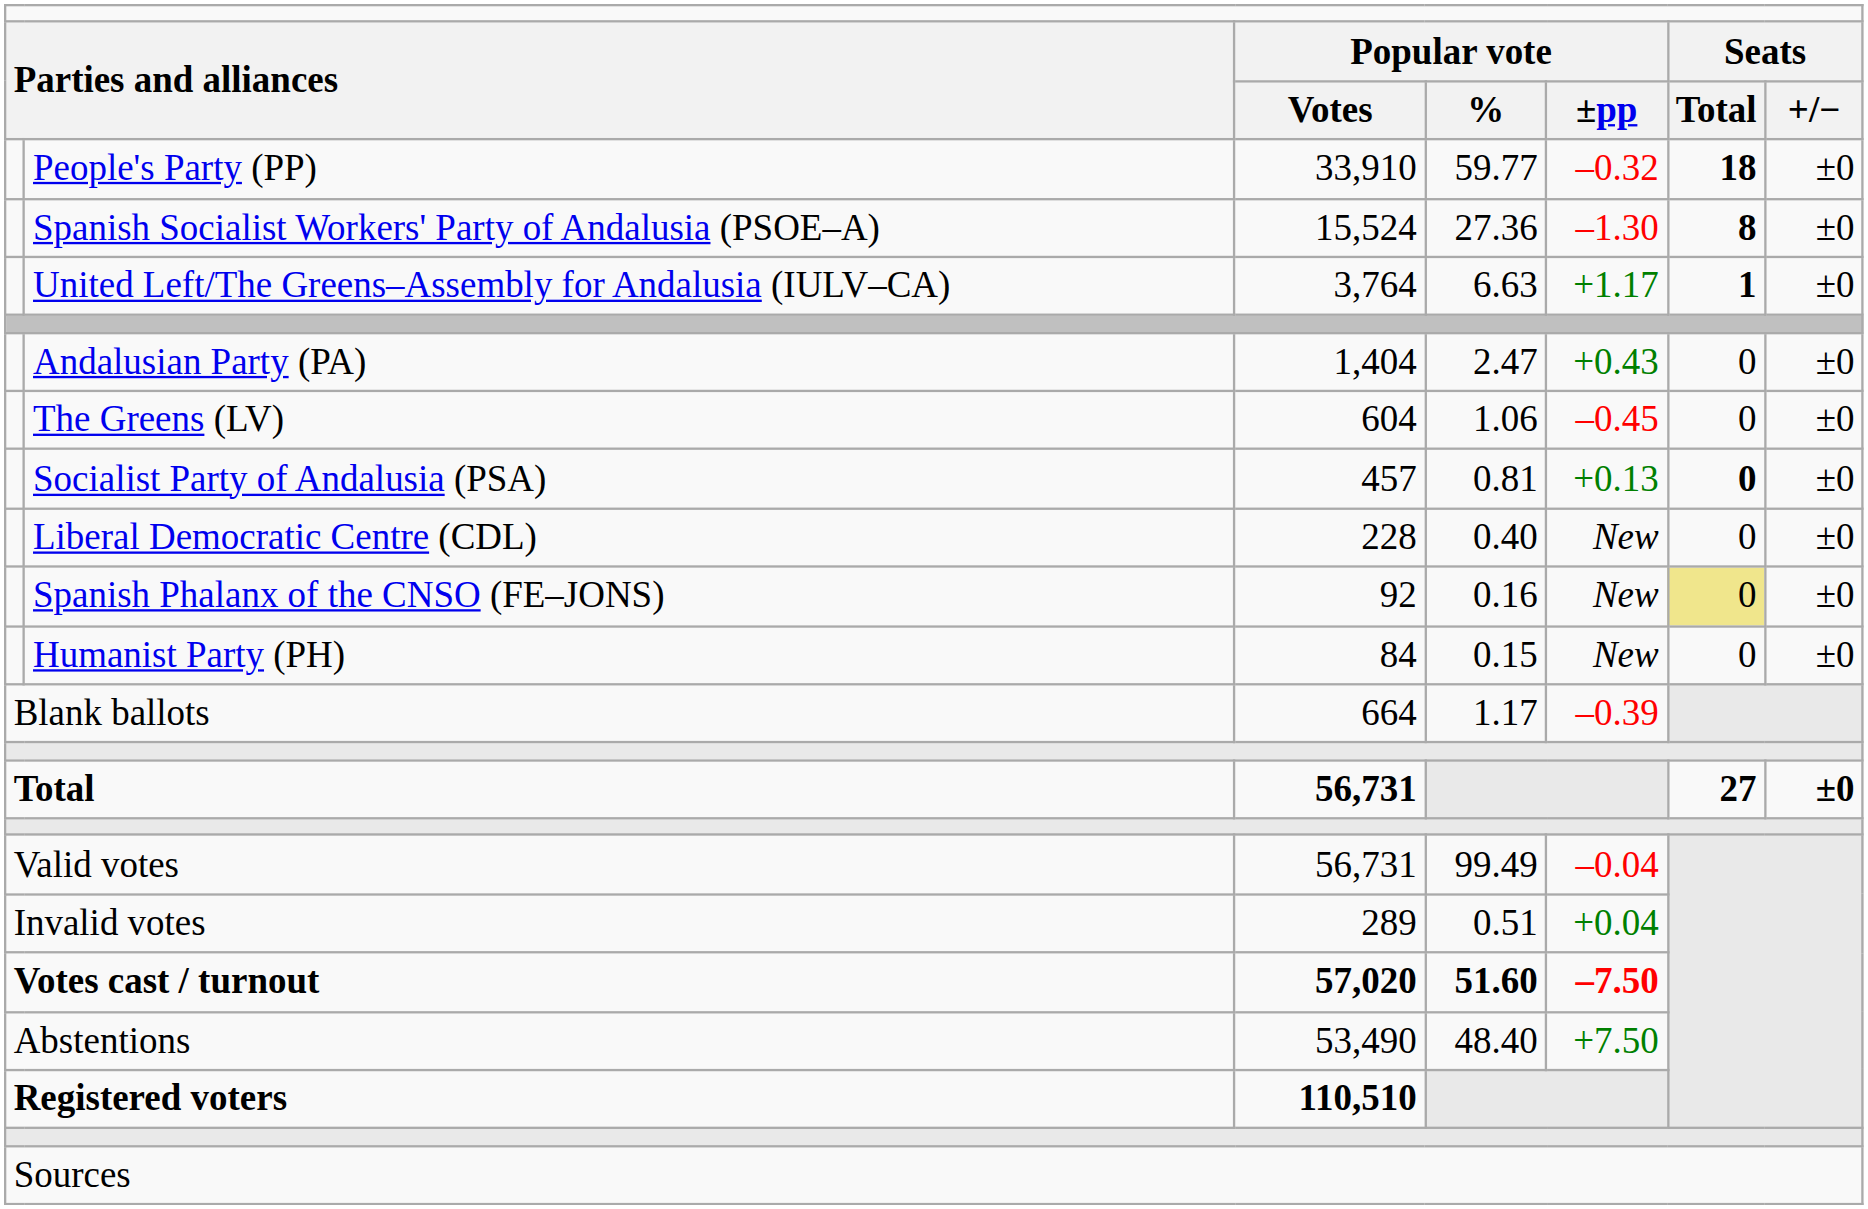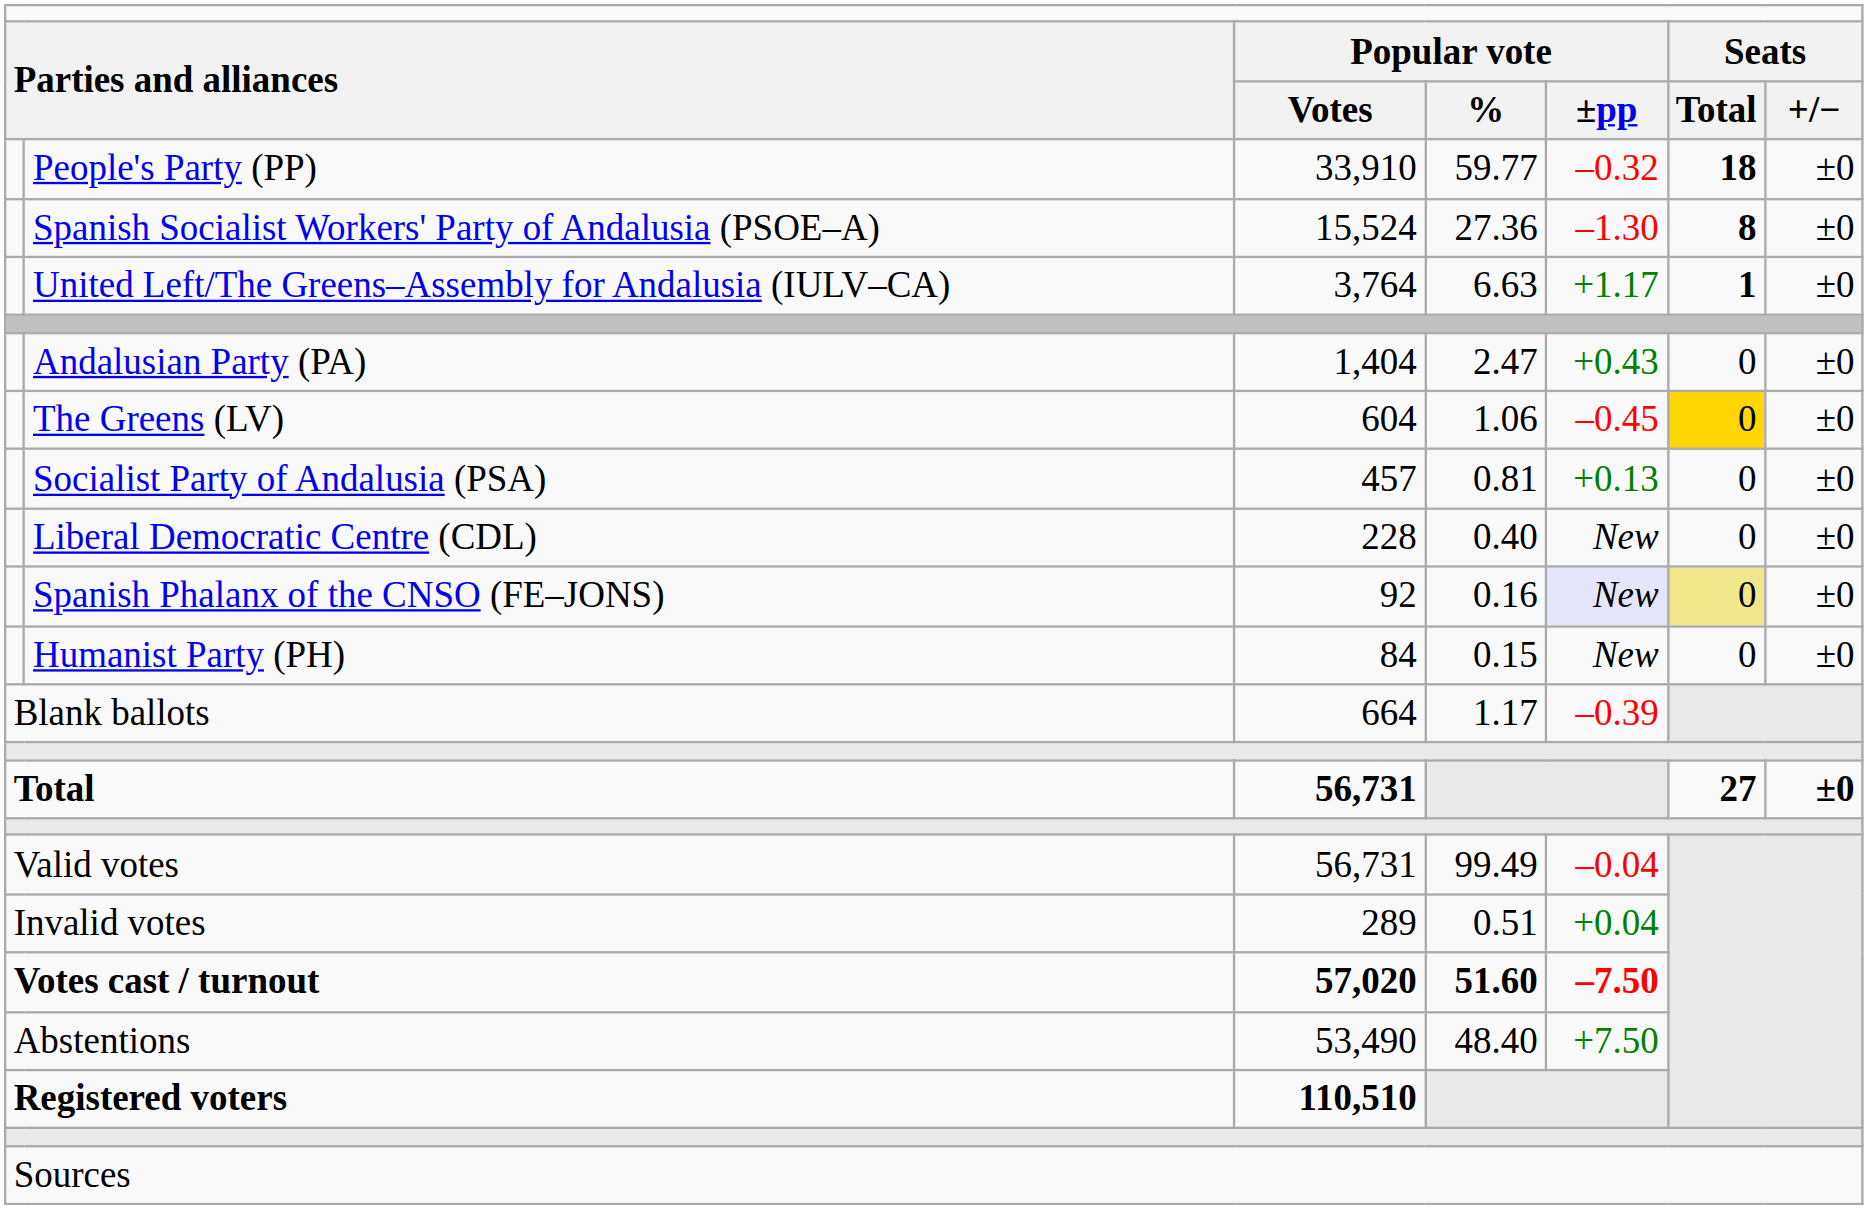The Greens (LV) | column 6: no background -> gold background
Socialist Party of Andalusia (PSA) | column 6: bold -> normal
Spanish Phalanx of the CNSO (FE–JONS) | column 5: no background -> lavender background
